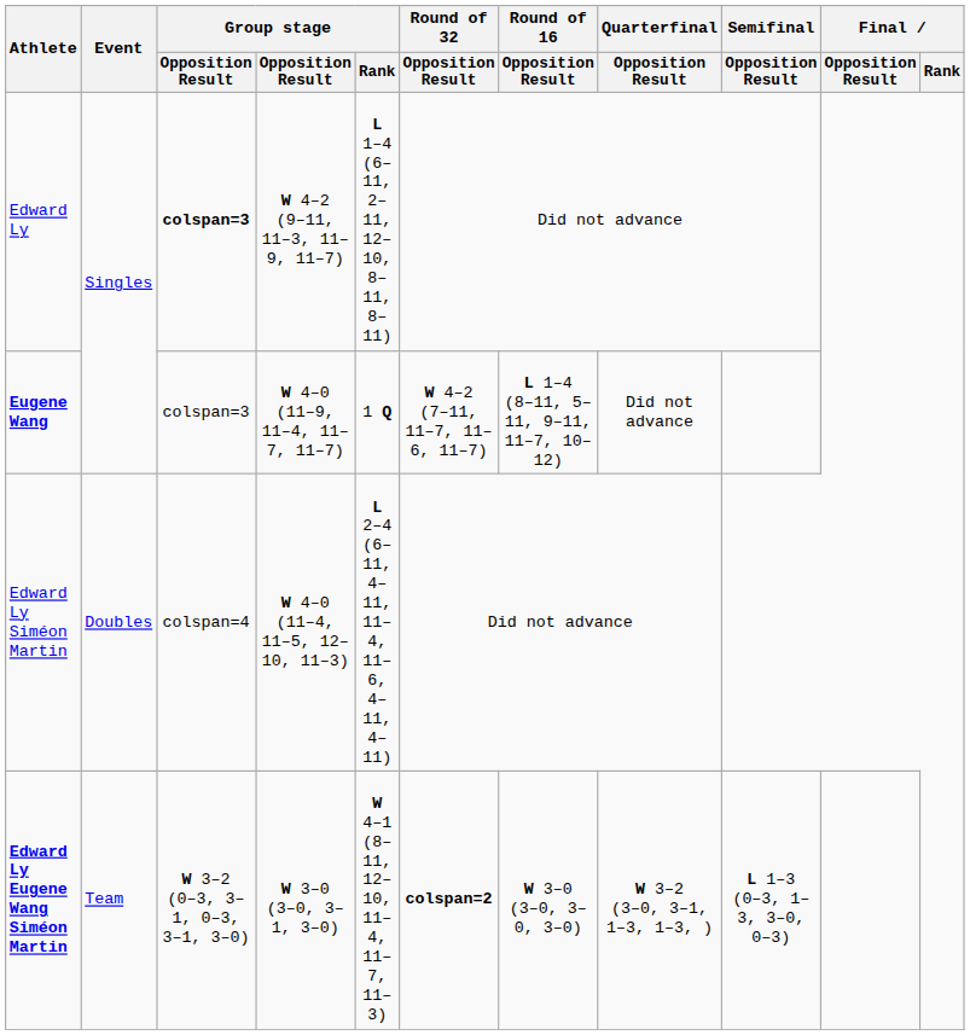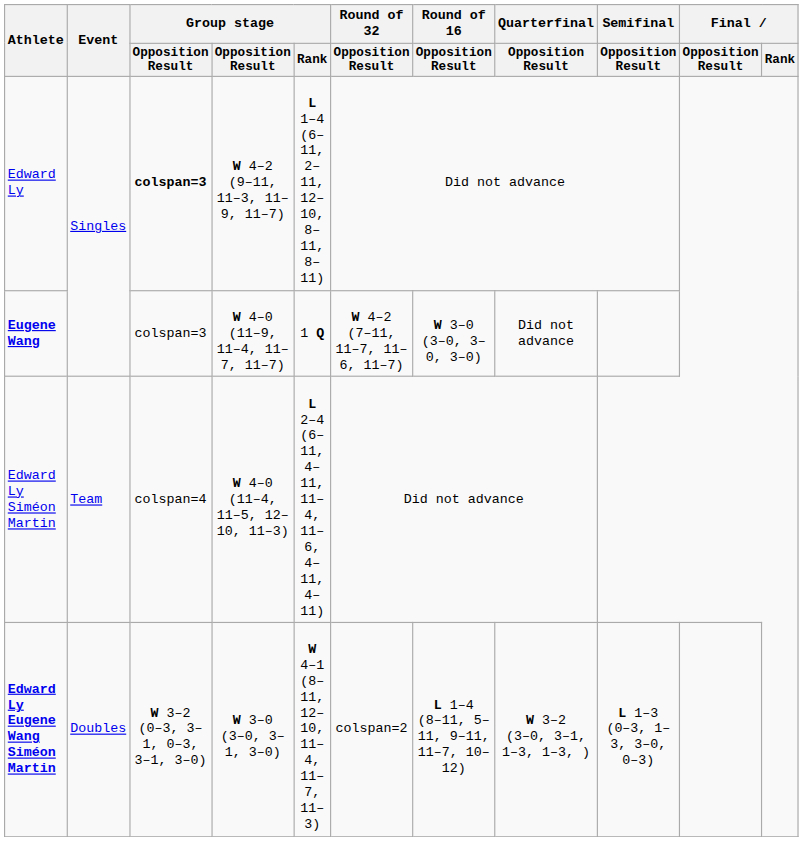Eugene Wang | Round of 16 / Opposition Result: L 1–4 (8–11, 5–11, 9–11, 11–7, 10–12) -> W 3–0 (3–0, 3–0, 3–0)
Edward Ly Siméon Martin | Event: Doubles -> Team
Edward Ly Eugene Wang Siméon Martin | Event: Team -> Doubles
Edward Ly Eugene Wang Siméon Martin | Round of 32 / Opposition Result: bold -> normal
Edward Ly Eugene Wang Siméon Martin | Round of 16 / Opposition Result: W 3–0 (3–0, 3–0, 3–0) -> L 1–4 (8–11, 5–11, 9–11, 11–7, 10–12)
